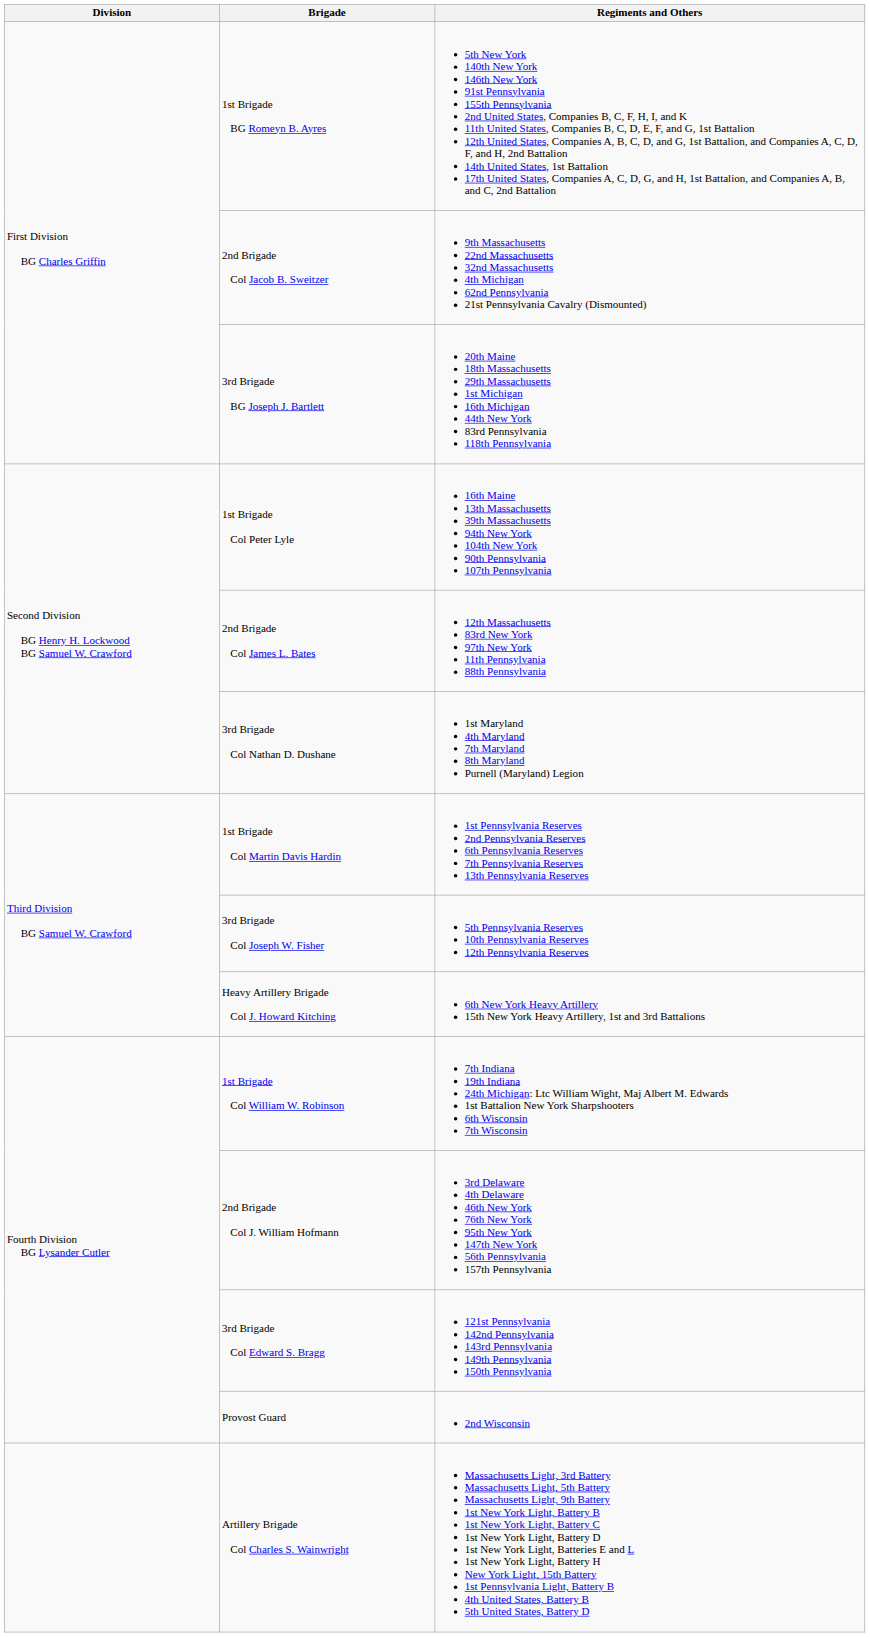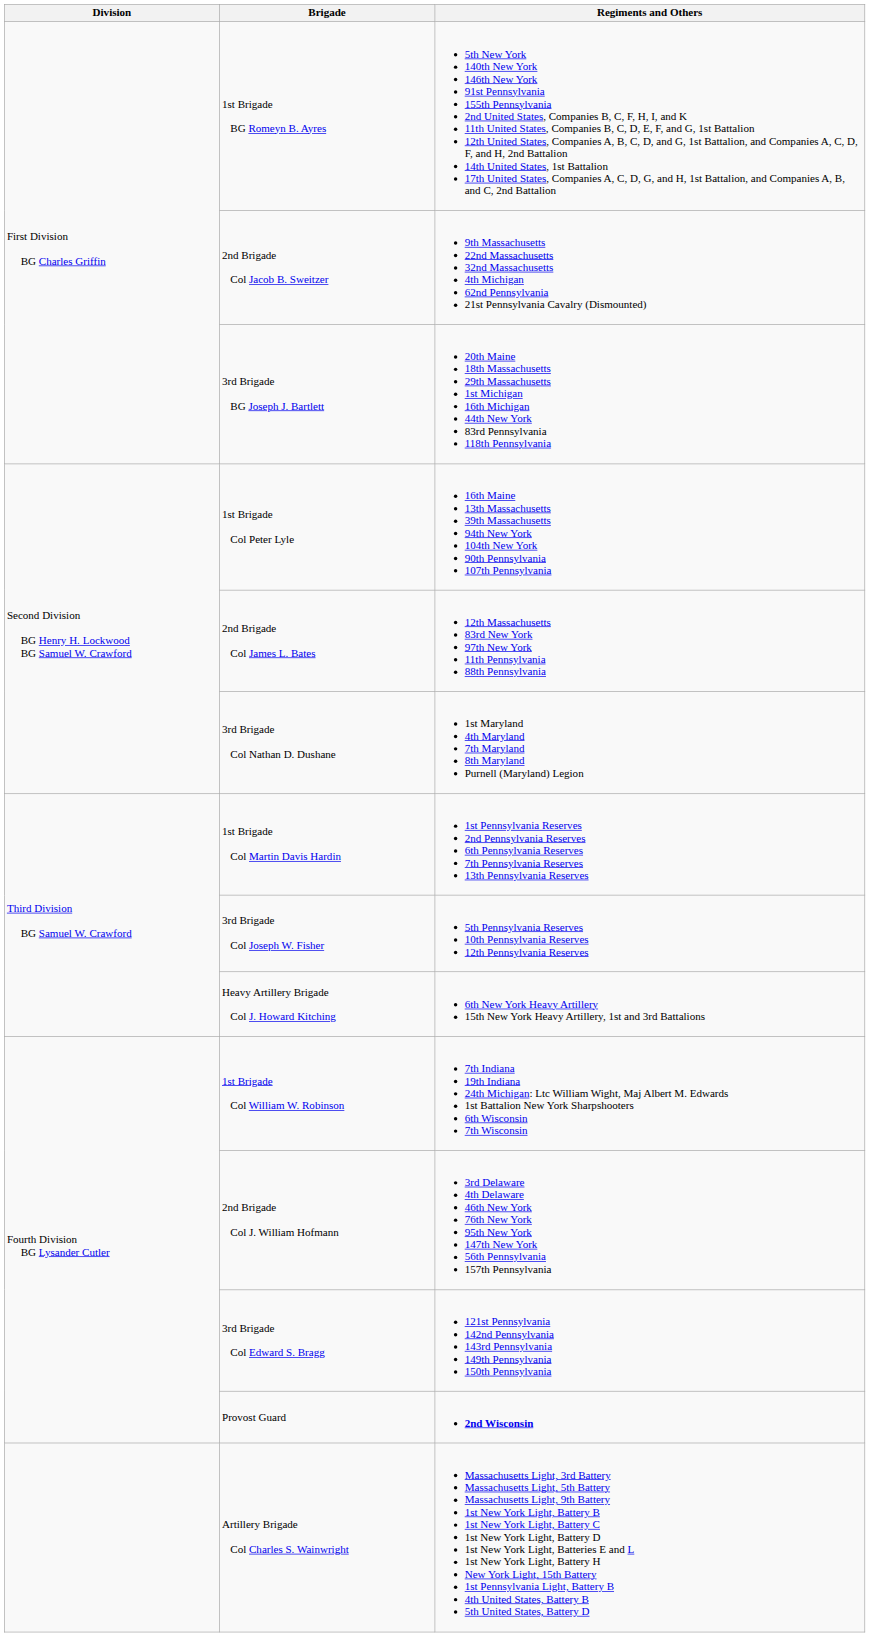Provost Guard | Regiments and Others: normal -> bold
